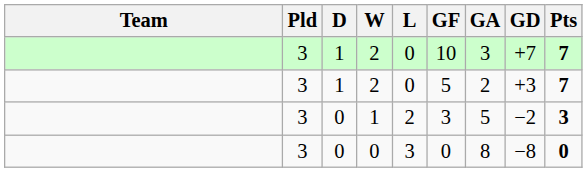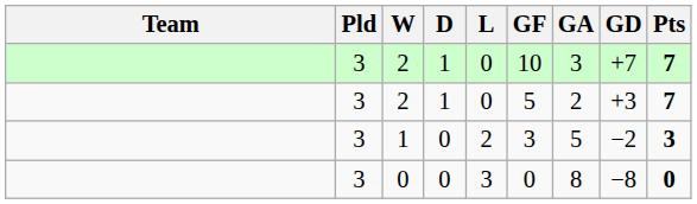columns swapped: W <-> D
